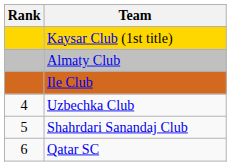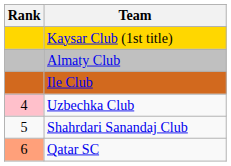Uzbechka Club | Rank: no background -> pink background
Qatar SC | Rank: no background -> lightsalmon background
